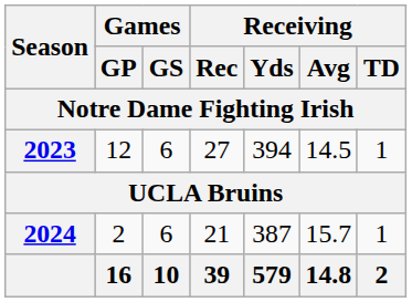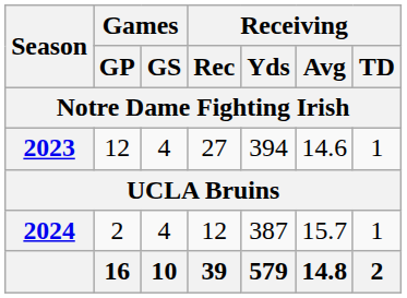2023 | Games / GS: 6 -> 4
2023 | Receiving / Avg: 14.5 -> 14.6
2024 | Games / GS: 6 -> 4
2024 | Receiving / Rec: 21 -> 12
